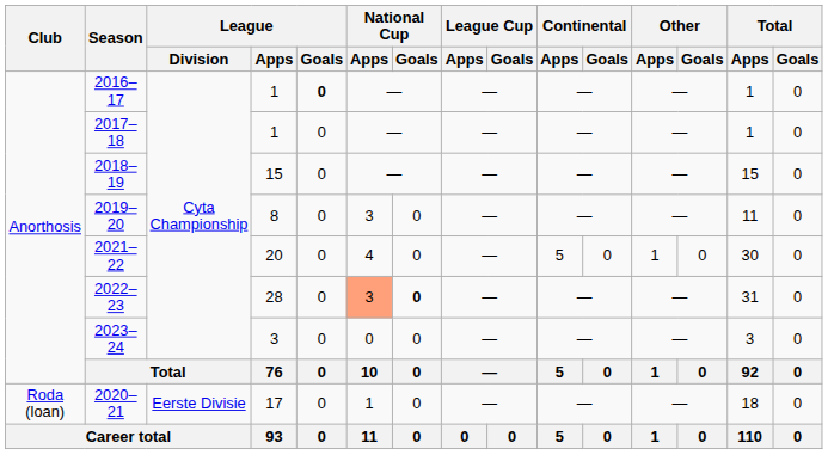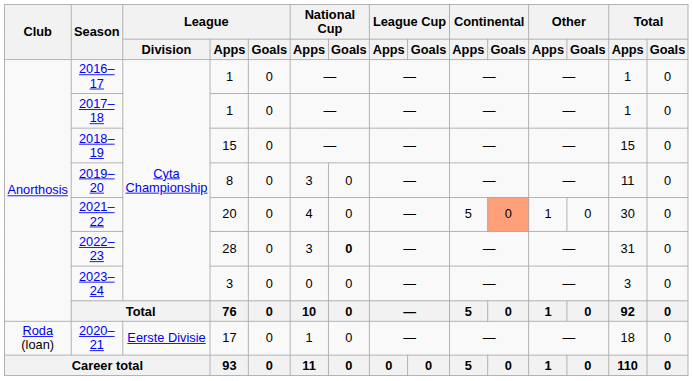2016–17 | League / Goals: bold -> normal
2021–22 | Continental / Goals: no background -> lightsalmon background
2022–23 | National Cup / Apps: lightsalmon background -> no background
